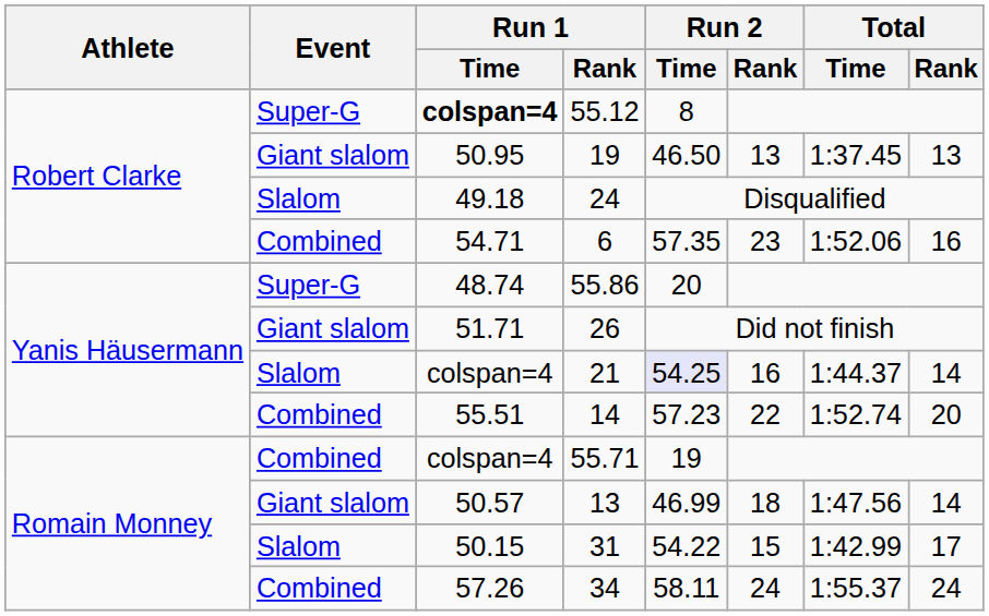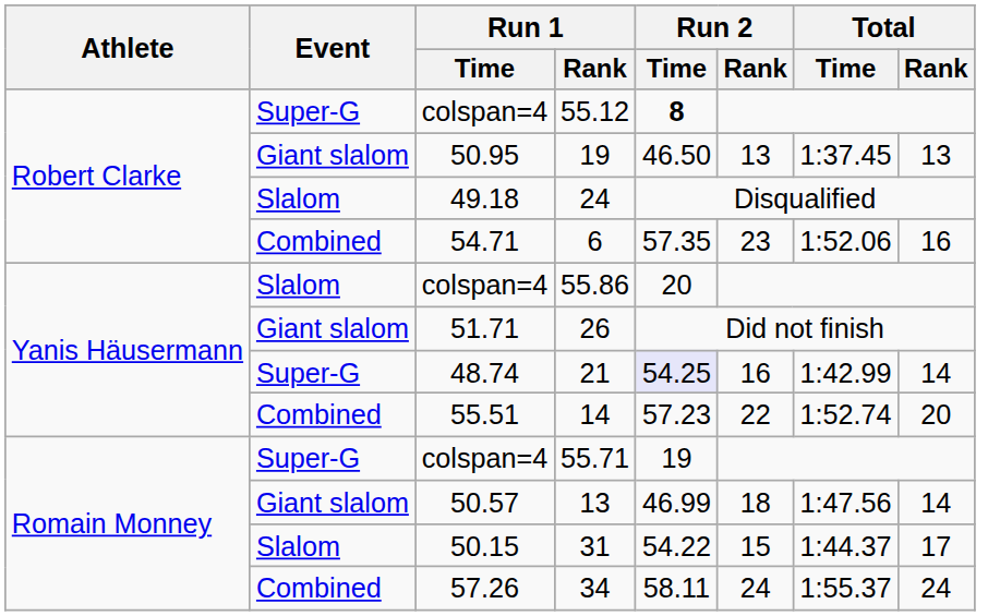55.12 | Run 1 / Time: bold -> normal
55.12 | Run 2 / Time: normal -> bold
55.86 | Event: Super-G -> Slalom
55.86 | Run 1 / Time: 48.74 -> colspan=4
21 | Event: Slalom -> Super-G
21 | Run 1 / Time: colspan=4 -> 48.74
21 | Total / Time: 1:44.37 -> 1:42.99
55.71 | Event: Combined -> Super-G
31 | Total / Time: 1:42.99 -> 1:44.37
